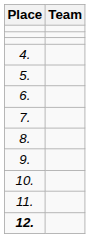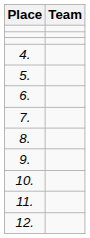row 13 | Place: bold -> normal
